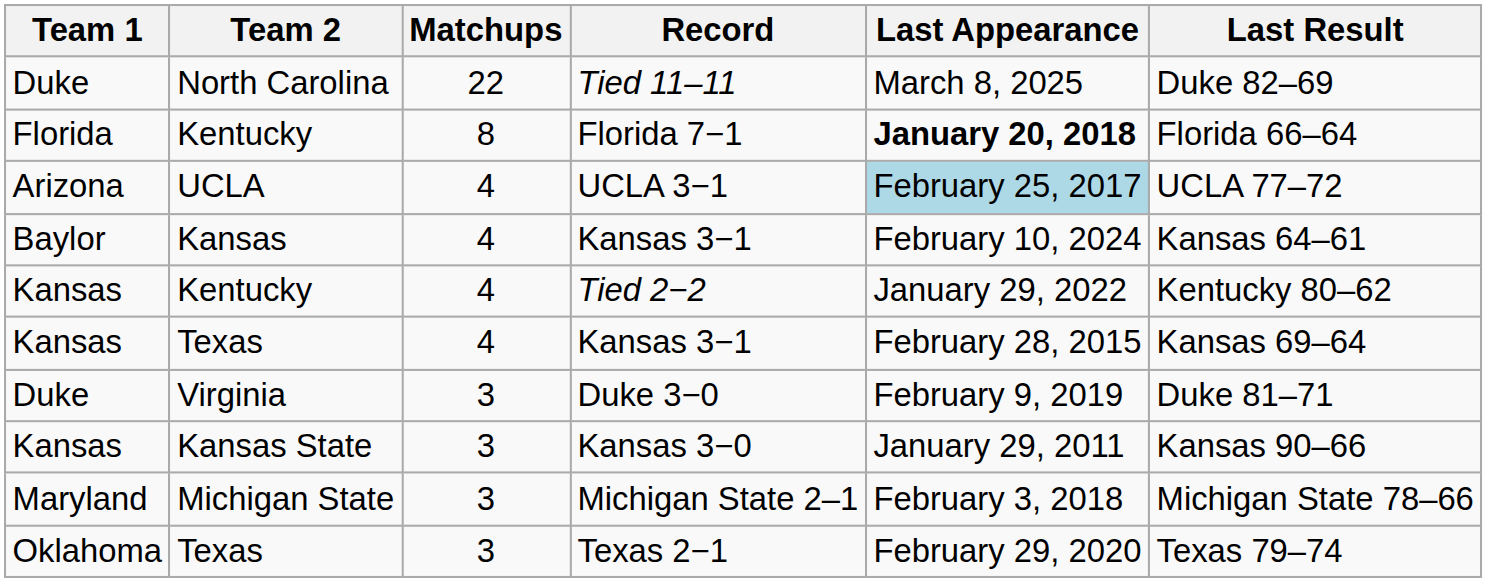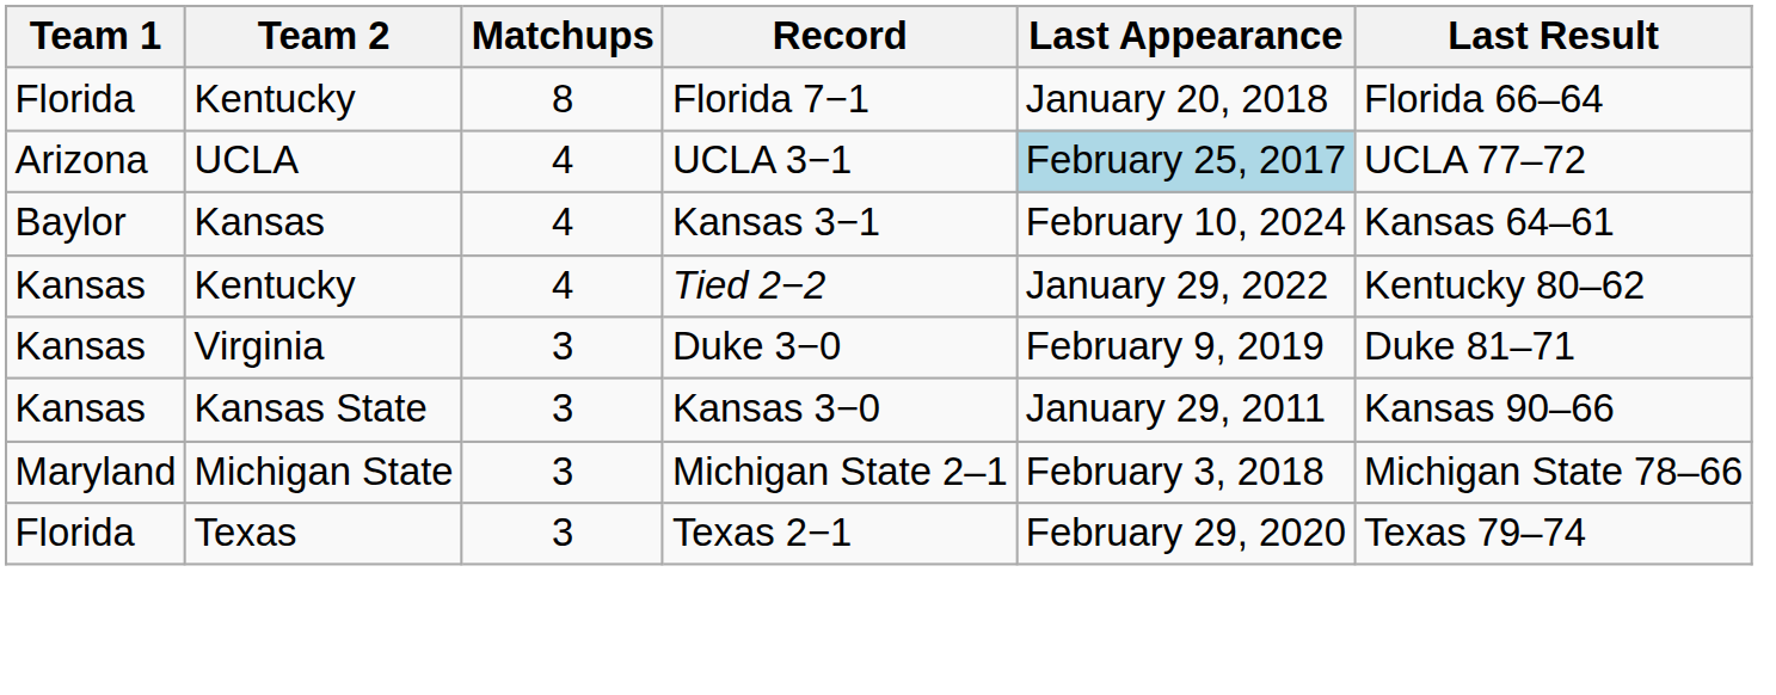- row: Duke | North Carolina | 22 | Tied 11–11 | March 8, 2025 | Duke 82–69
Florida 7−1 | Last Appearance: bold -> normal
- row: Kansas | Texas | 4 | Kansas 3−1 | February 28, 2015 | Kansas 69–64
Duke 3−0 | Team 1: Duke -> Kansas
Texas 2−1 | Team 1: Oklahoma -> Florida
